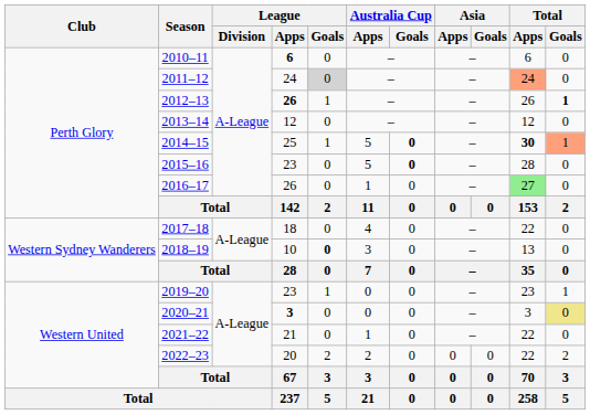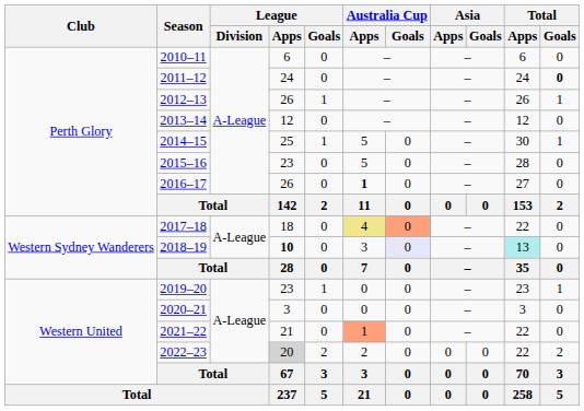2010–11 | League / Apps: bold -> normal
2011–12 | League / Goals: lightgrey background -> no background
2011–12 | Total / Apps: lightsalmon background -> no background
2011–12 | Total / Goals: normal -> bold
2012–13 | League / Apps: bold -> normal
2012–13 | Total / Goals: bold -> normal
2014–15 | Australia Cup / Goals: bold -> normal
2014–15 | Total / Apps: bold -> normal
2014–15 | Total / Goals: lightsalmon background -> no background
2015–16 | Australia Cup / Goals: bold -> normal
2016–17 | Australia Cup / Apps: normal -> bold
2016–17 | Total / Apps: lightgreen background -> no background
2017–18 | Australia Cup / Apps: no background -> khaki background
2017–18 | Australia Cup / Goals: no background -> lightsalmon background
2018–19 | League / Apps: normal -> bold
2018–19 | League / Goals: bold -> normal
2018–19 | Australia Cup / Goals: no background -> lavender background
2018–19 | Total / Apps: no background -> paleturquoise background
2020–21 | League / Apps: bold -> normal
2020–21 | Total / Goals: khaki background -> no background
2021–22 | Australia Cup / Apps: no background -> lightsalmon background
2022–23 | League / Apps: no background -> lightgrey background
